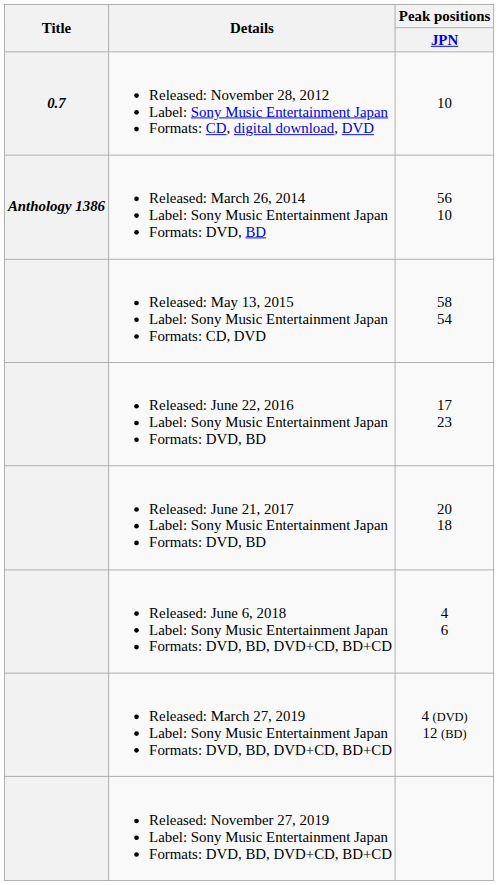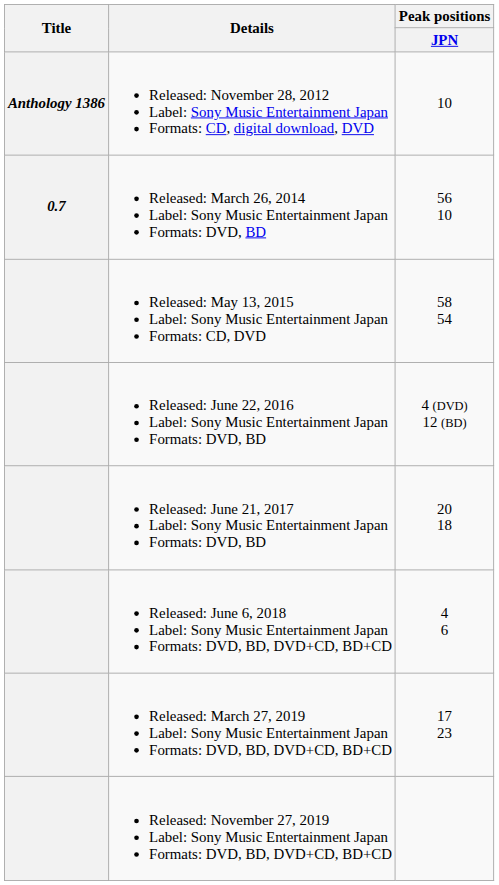row 3 | Title: 0.7 -> Anthology 1386
row 4 | Title: Anthology 1386 -> 0.7
row 6 | Peak positions / JPN: 17 23 -> 4 (DVD) 12 (BD)
row 9 | Peak positions / JPN: 4 (DVD) 12 (BD) -> 17 23
